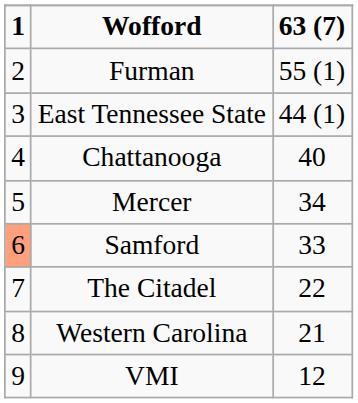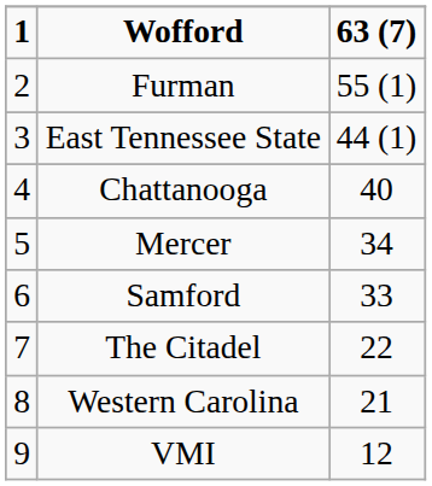Samford | 1: lightsalmon background -> no background
